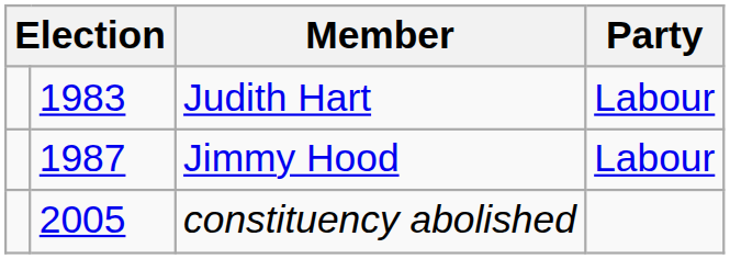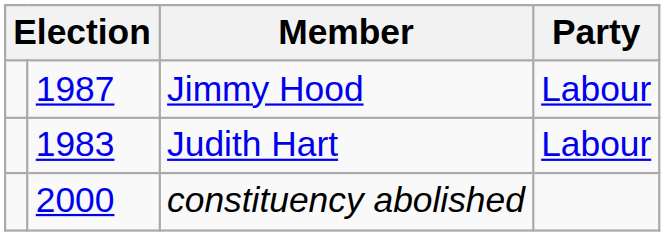rows swapped: Judith Hart <-> Jimmy Hood
constituency abolished | column 2: 2005 -> 2000
